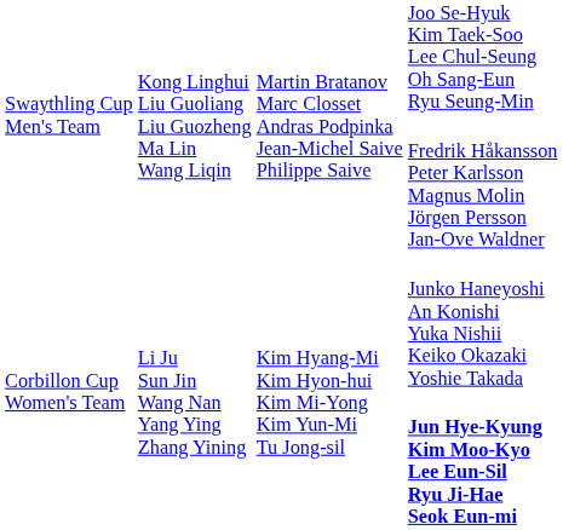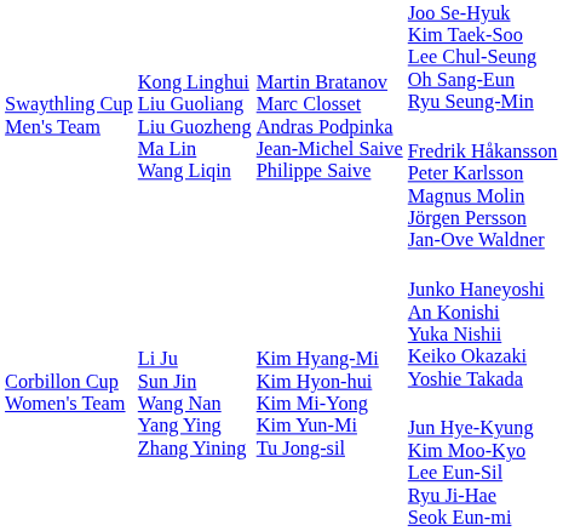Jun Hye-Kyung Kim Moo-Kyo Lee Eun-Sil Ryu Ji-Hae Seok Eun-mi | column 4: bold -> normal
